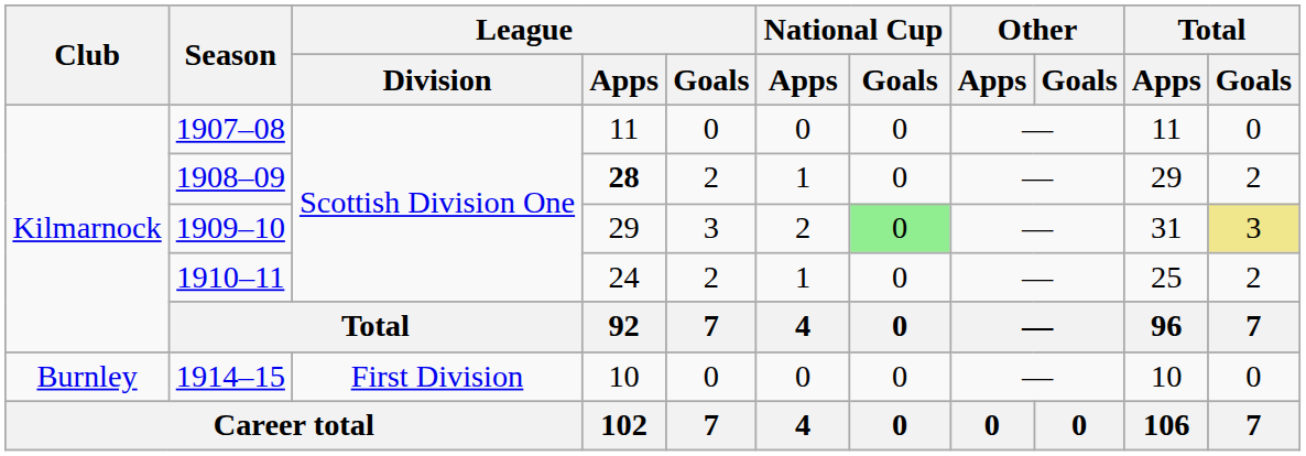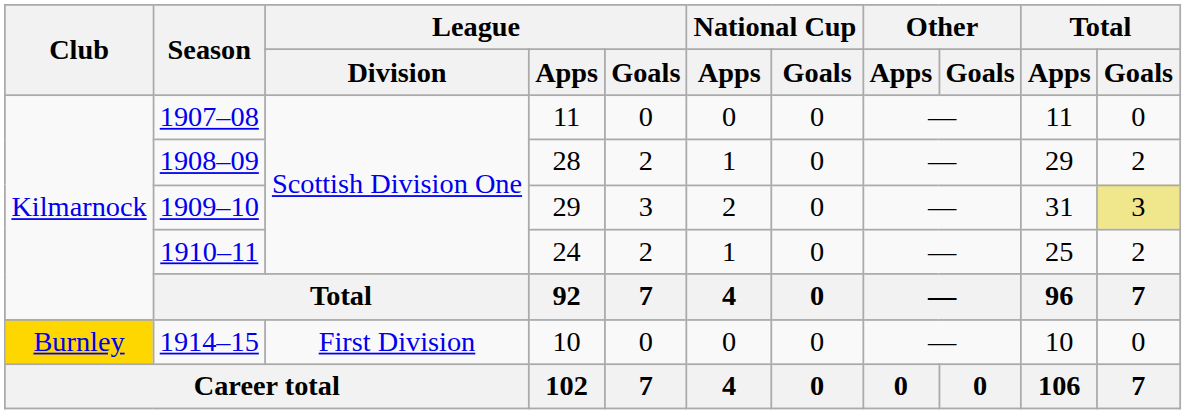1908–09 | League / Apps: bold -> normal
1909–10 | National Cup / Goals: lightgreen background -> no background
1914–15 | Club: no background -> gold background
